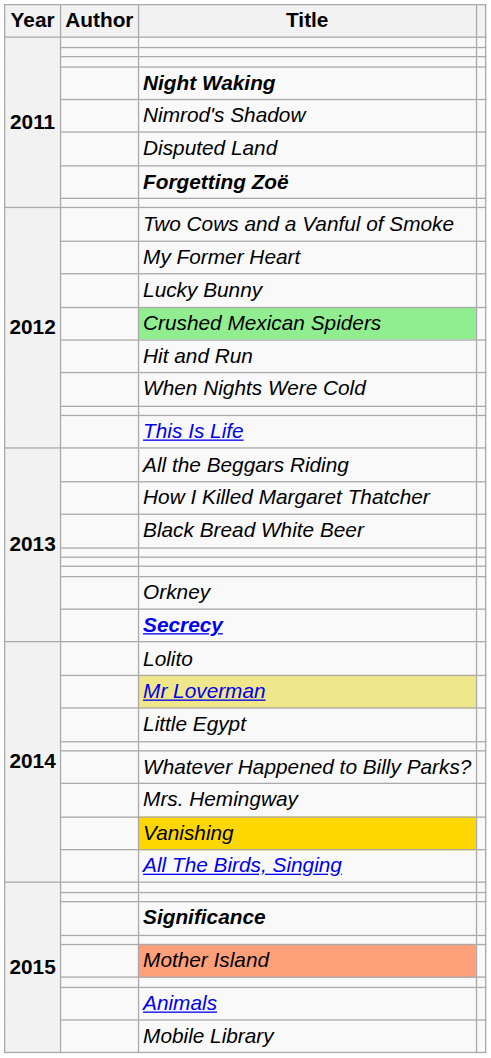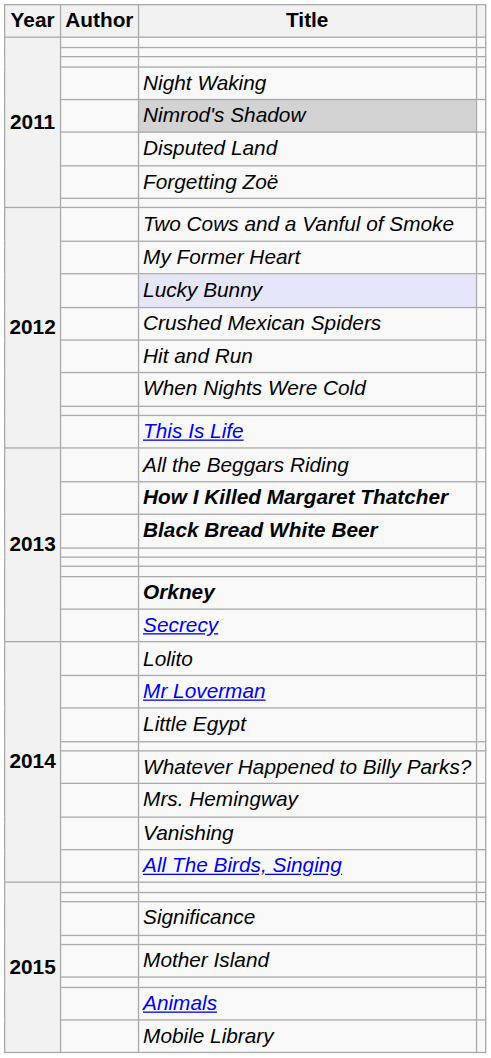Night Waking | Title: bold -> normal
Nimrod's Shadow | Title: no background -> lightgrey background
Forgetting Zoë | Title: bold -> normal
Lucky Bunny | Title: no background -> lavender background
Crushed Mexican Spiders | Title: lightgreen background -> no background
How I Killed Margaret Thatcher | Title: normal -> bold
Black Bread White Beer | Title: normal -> bold
Orkney | Title: normal -> bold
Secrecy | Title: bold -> normal
Mr Loverman | Title: khaki background -> no background
Vanishing | Title: gold background -> no background
Significance | Title: bold -> normal
Mother Island | Title: lightsalmon background -> no background
